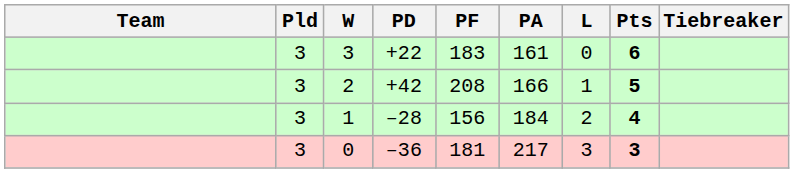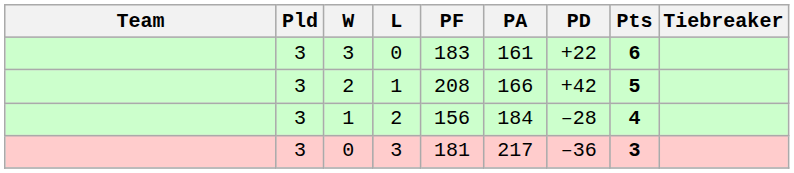columns swapped: L <-> PD
